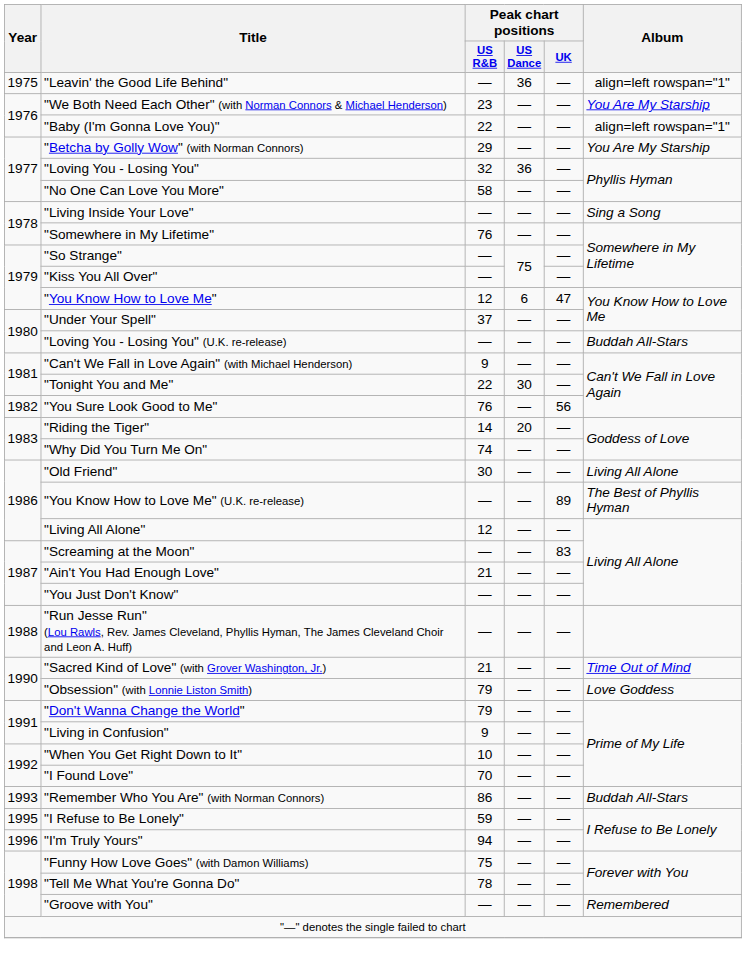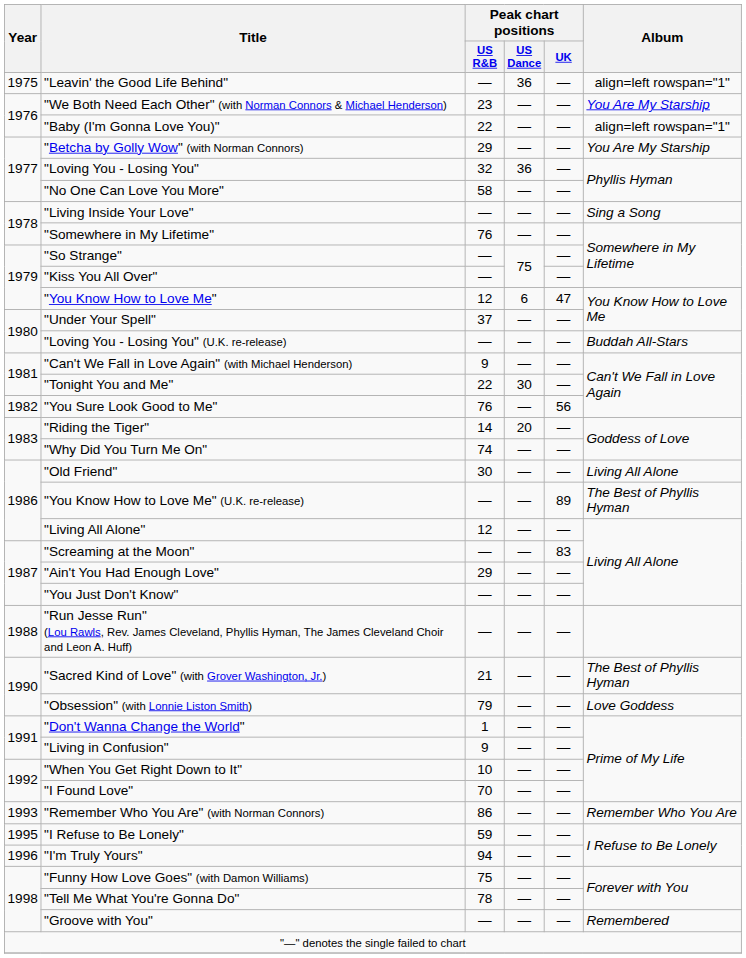"Ain't You Had Enough Love" | Peak chart positions / US R&B: 21 -> 29
"Sacred Kind of Love" (with Grover Washington, Jr.) | Album: Time Out of Mind -> The Best of Phyllis Hyman
"Don't Wanna Change the World" | Peak chart positions / US R&B: 79 -> 1
"Remember Who You Are" (with Norman Connors) | Album: Buddah All-Stars -> Remember Who You Are
